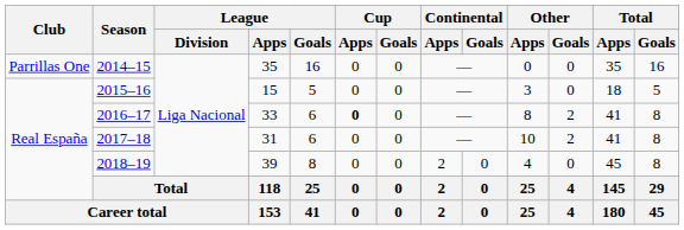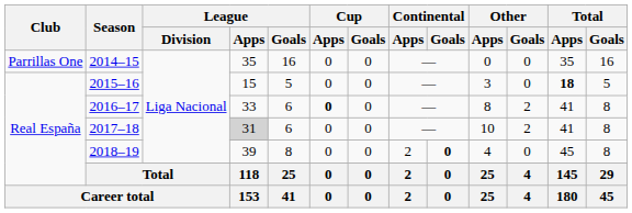2015–16 | Total / Apps: normal -> bold
2017–18 | League / Apps: no background -> lightgrey background
2018–19 | Continental / Goals: normal -> bold
